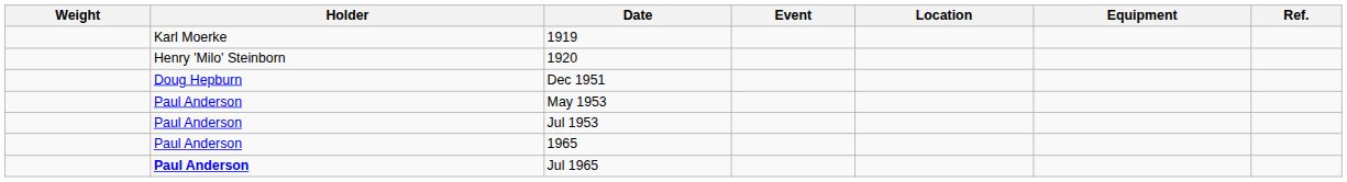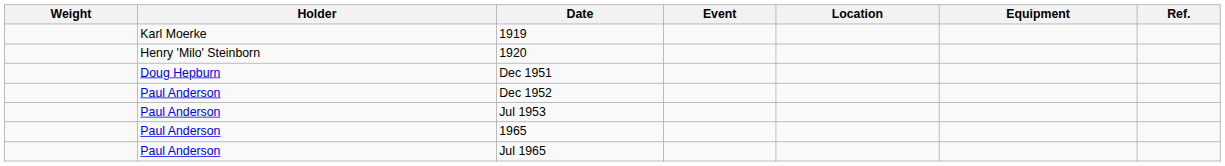+ row: Paul Anderson | Dec 1952
- row: Paul Anderson | May 1953
Jul 1965 | Holder: bold -> normal
